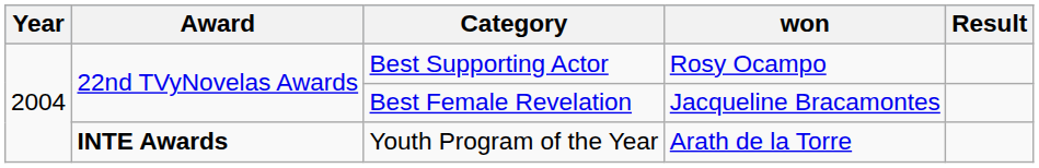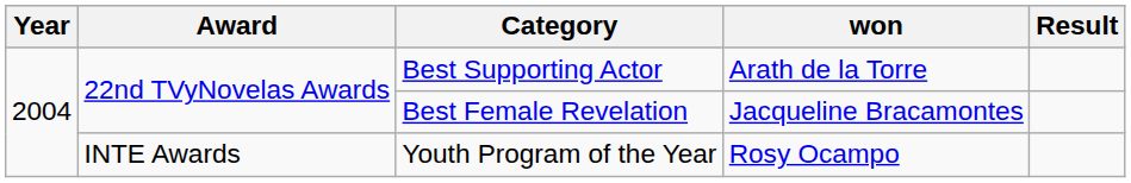Best Supporting Actor | won: Rosy Ocampo -> Arath de la Torre
Youth Program of the Year | Award: bold -> normal
Youth Program of the Year | won: Arath de la Torre -> Rosy Ocampo
